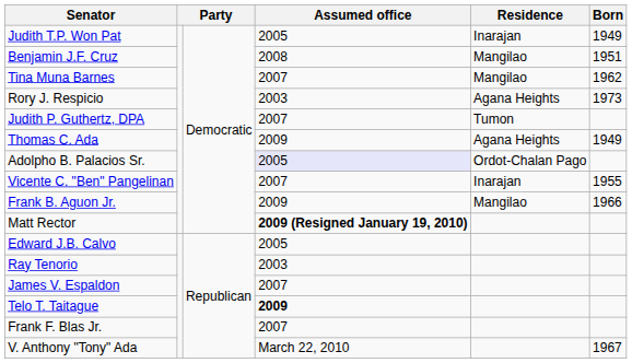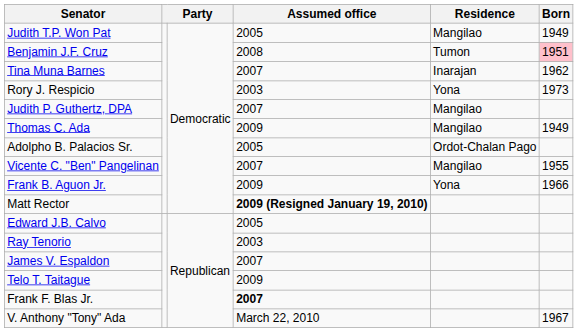Judith T.P. Won Pat | Residence: Inarajan -> Mangilao
Benjamin J.F. Cruz | Residence: Mangilao -> Tumon
Benjamin J.F. Cruz | Born: no background -> pink background
Tina Muna Barnes | Residence: Mangilao -> Inarajan
Rory J. Respicio | Residence: Agana Heights -> Yona
Judith P. Guthertz, DPA | Residence: Tumon -> Mangilao
Thomas C. Ada | Residence: Agana Heights -> Mangilao
Adolpho B. Palacios Sr. | Assumed office: lavender background -> no background
Vicente C. "Ben" Pangelinan | Residence: Inarajan -> Mangilao
Frank B. Aguon Jr. | Residence: Mangilao -> Yona
Telo T. Taitague | Assumed office: bold -> normal
Frank F. Blas Jr. | Assumed office: normal -> bold
